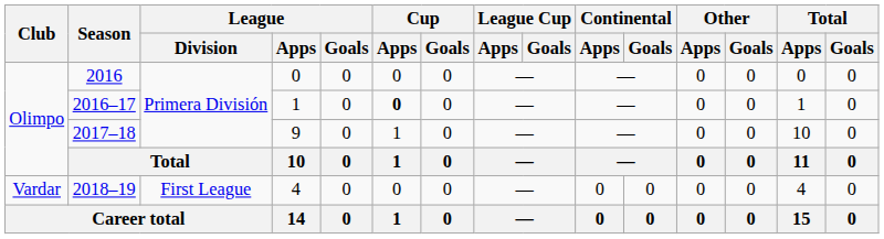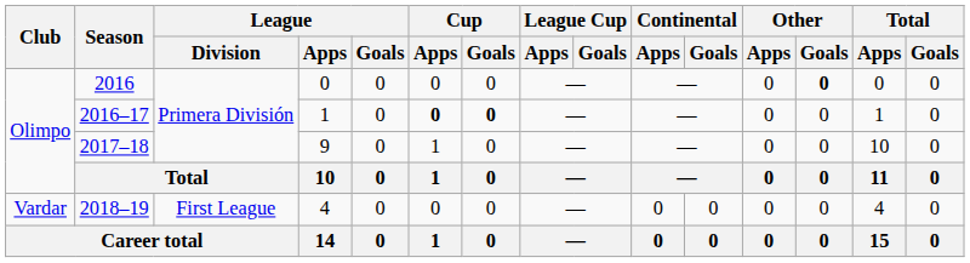2016 | Other / Goals: normal -> bold
2016–17 | Cup / Goals: normal -> bold
